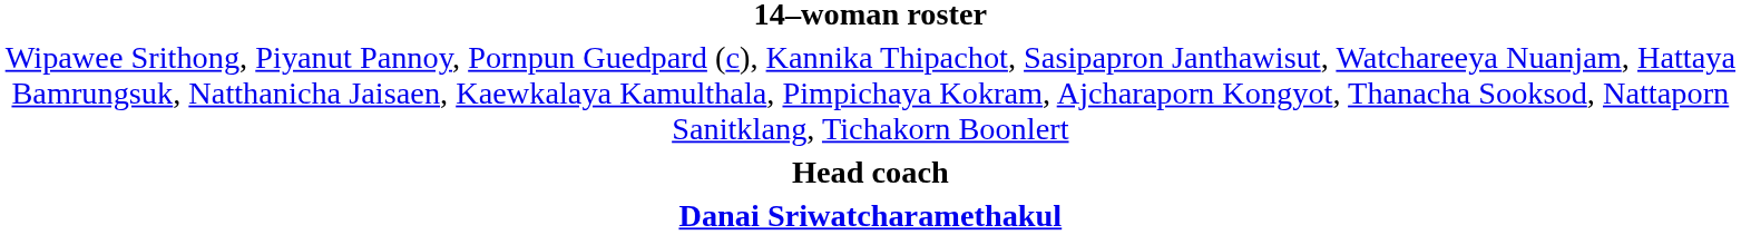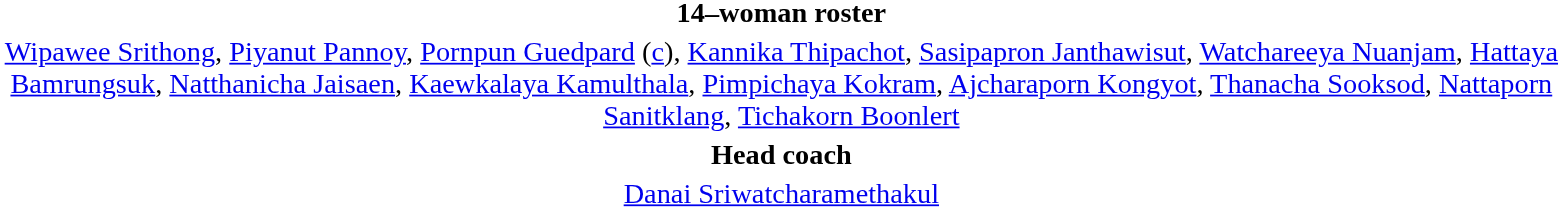row 4 | column 1: bold -> normal
